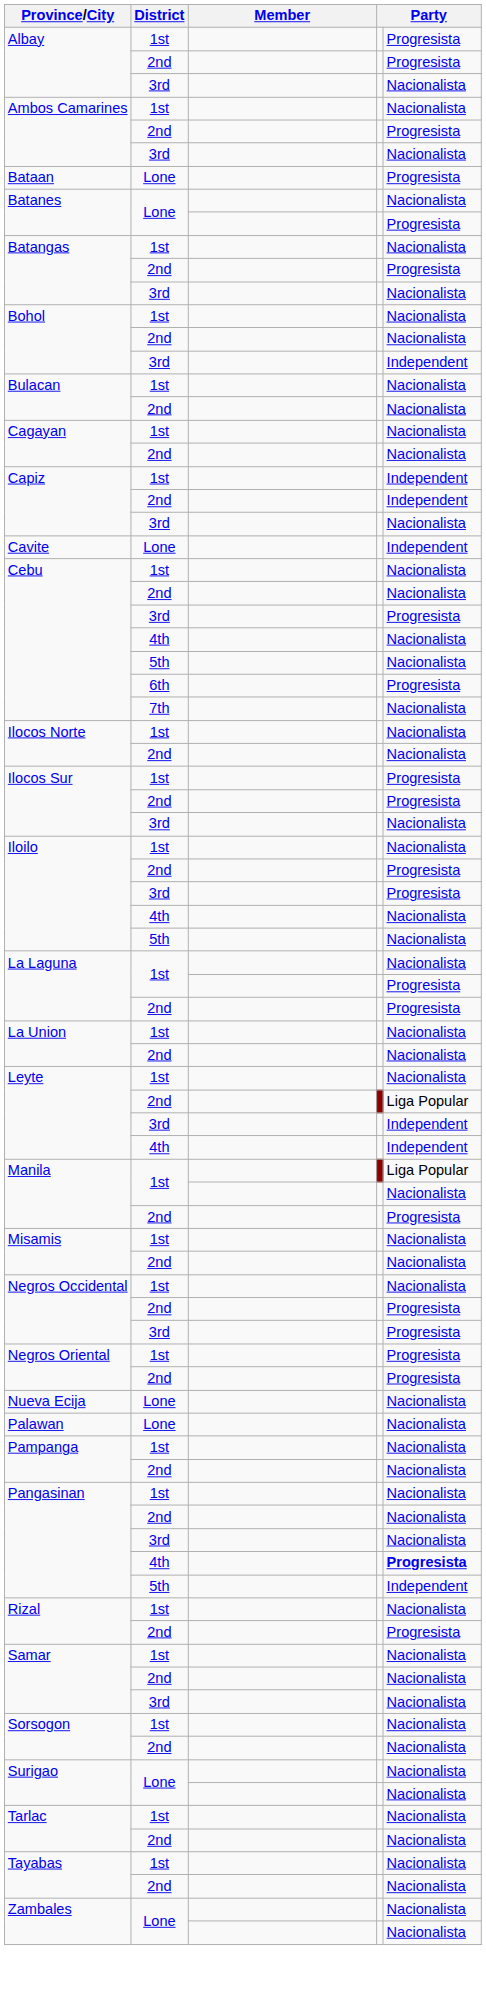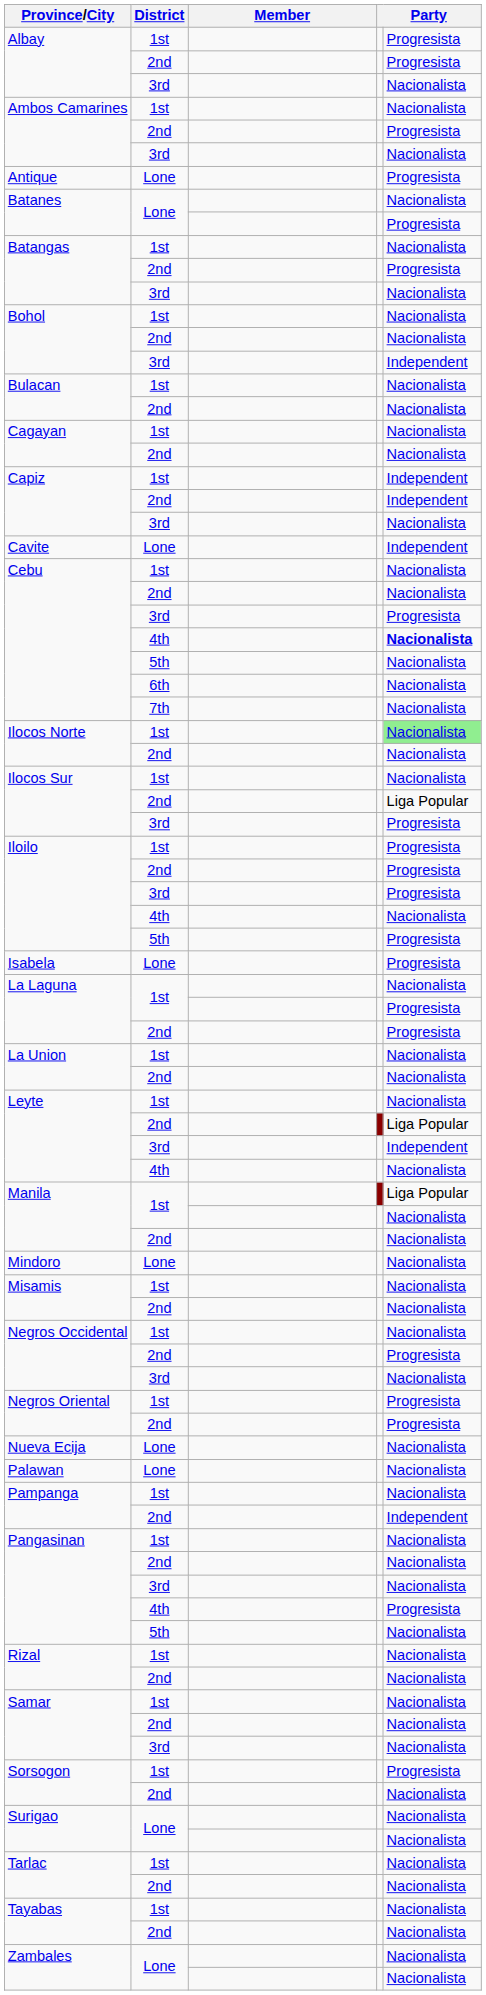+ row: Antique | Lone | Progresista
- row: Bataan | Lone | Progresista
Cebu / 4th | column 5: normal -> bold
Cebu / 6th | column 5: Progresista -> Nacionalista
Ilocos Norte / 1st | column 5: no background -> lightgreen background
Ilocos Sur / 1st | column 5: Progresista -> Nacionalista
Ilocos Sur / 2nd | column 5: Progresista -> Liga Popular
Ilocos Sur / 3rd | column 5: Nacionalista -> Progresista
Iloilo / 1st | column 5: Nacionalista -> Progresista
Iloilo / 5th | column 5: Nacionalista -> Progresista
+ row: Isabela | Lone | Progresista
Leyte / 4th | column 5: Independent -> Nacionalista
Manila / 2nd | column 5: Progresista -> Nacionalista
+ row: Mindoro | Lone | Nacionalista
Negros Occidental / 3rd | column 5: Progresista -> Nacionalista
Pampanga / 2nd | column 5: Nacionalista -> Independent
Pangasinan / 4th | column 5: bold -> normal
Pangasinan / 5th | column 5: Independent -> Nacionalista
Rizal / 2nd | column 5: Progresista -> Nacionalista
Sorsogon / 1st | column 5: Nacionalista -> Progresista
